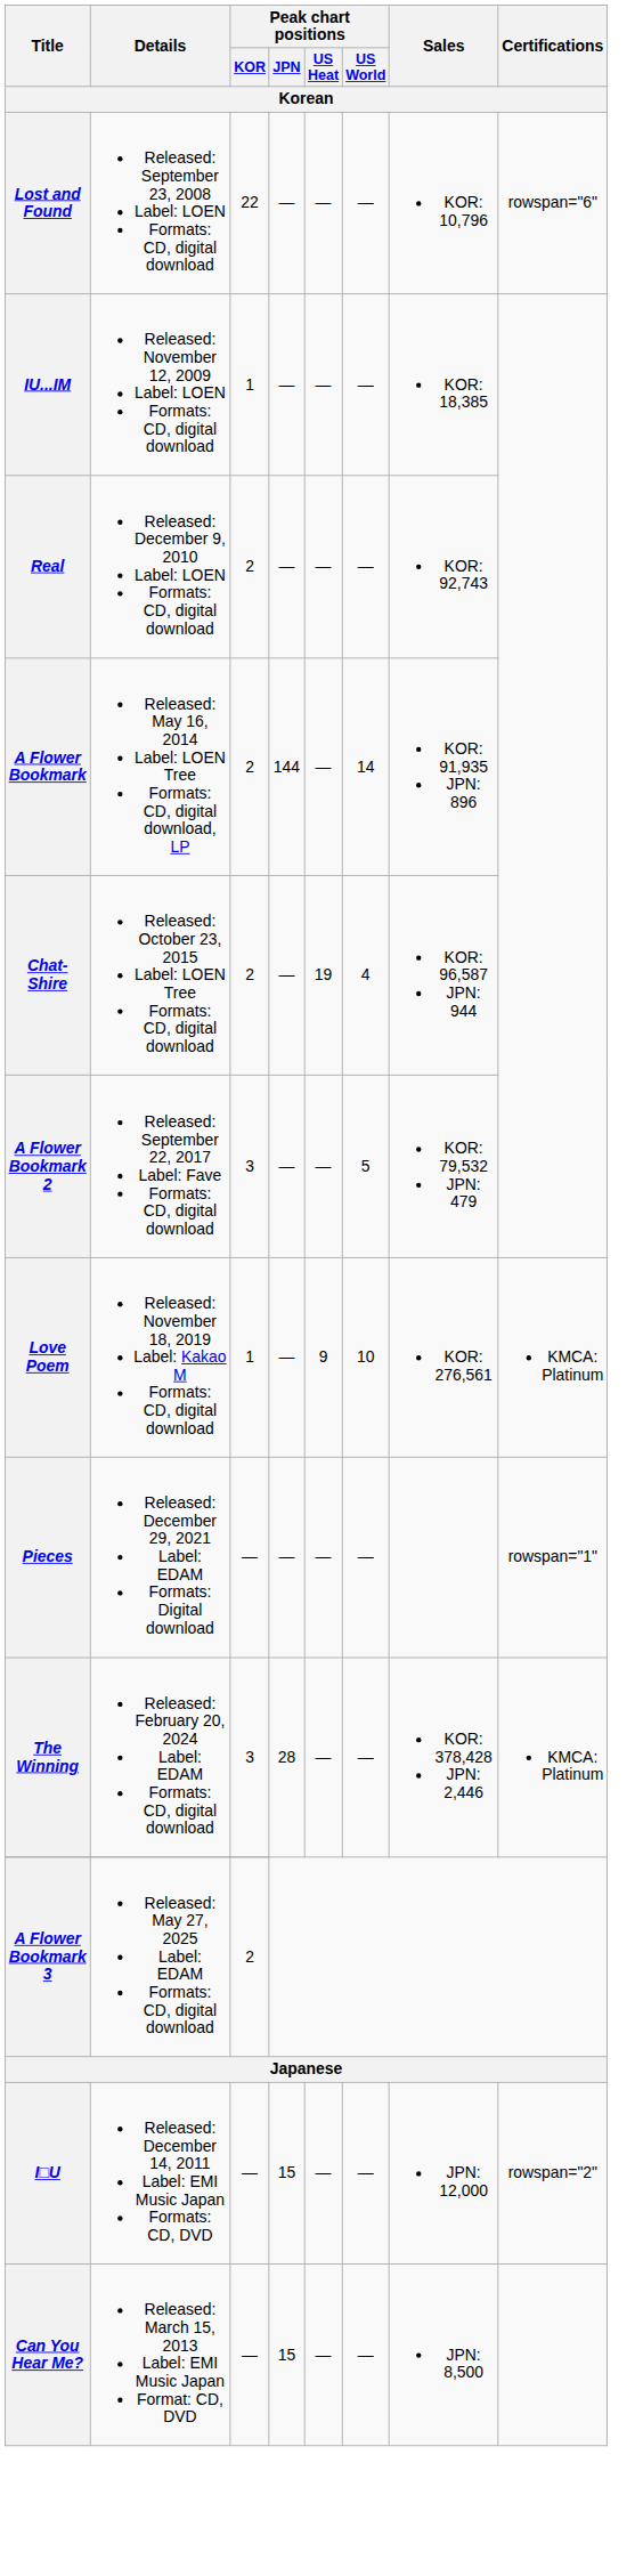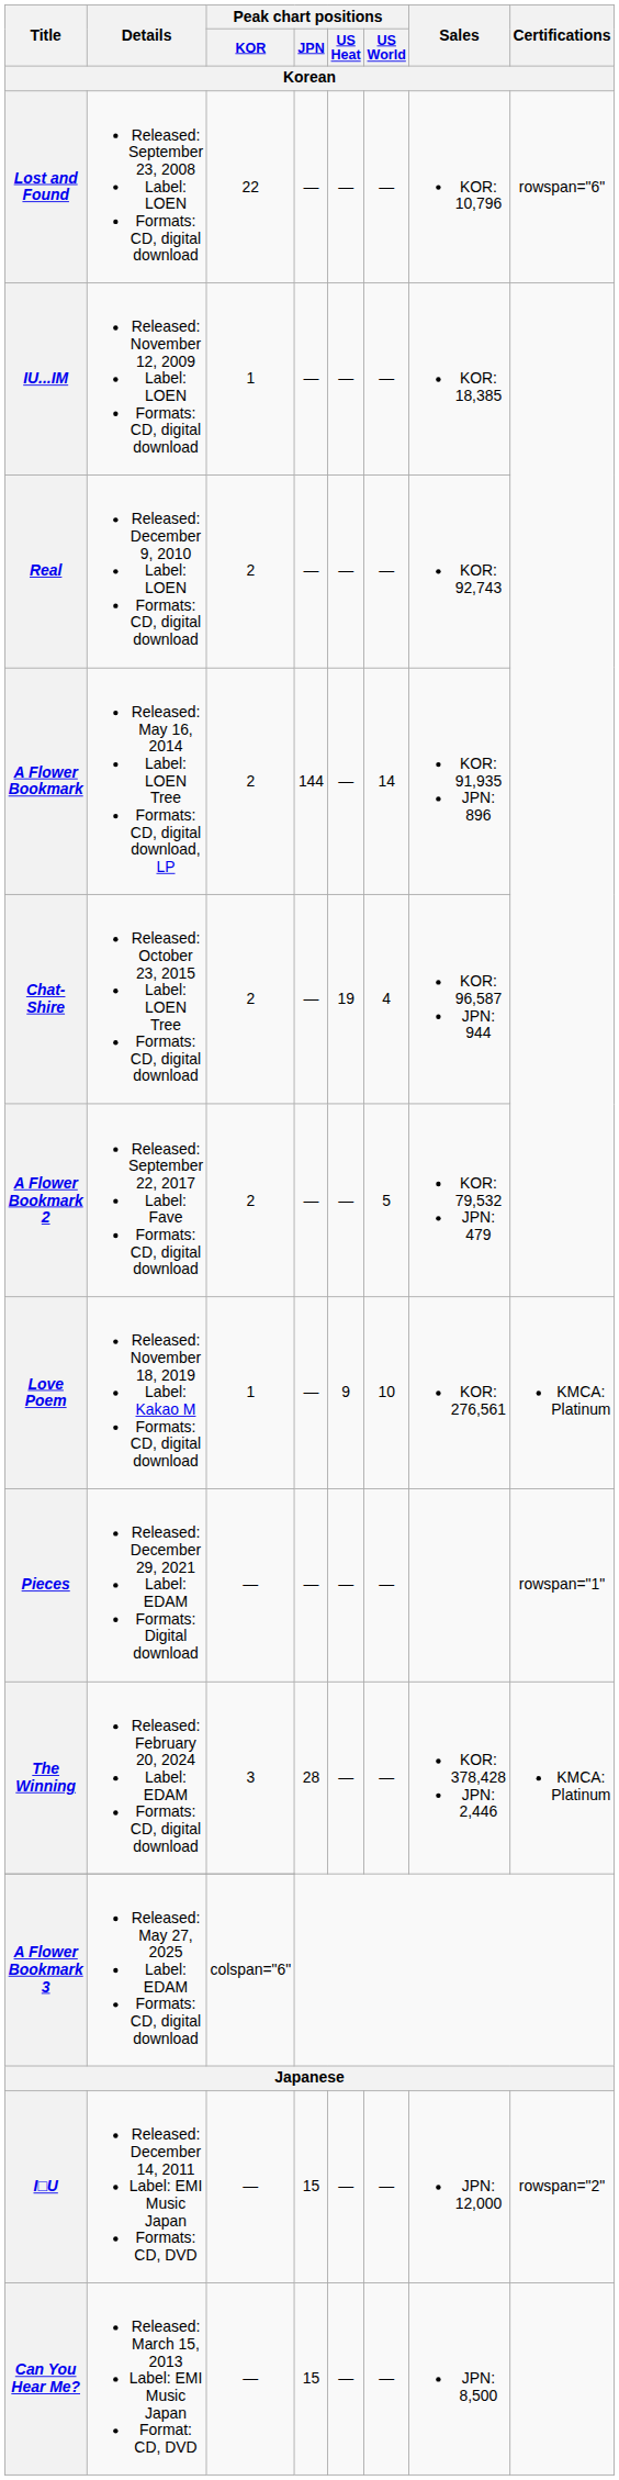A Flower Bookmark 2 | Peak chart positions / KOR: 3 -> 2
A Flower Bookmark 3 | Peak chart positions / KOR: 2 -> colspan="6"
